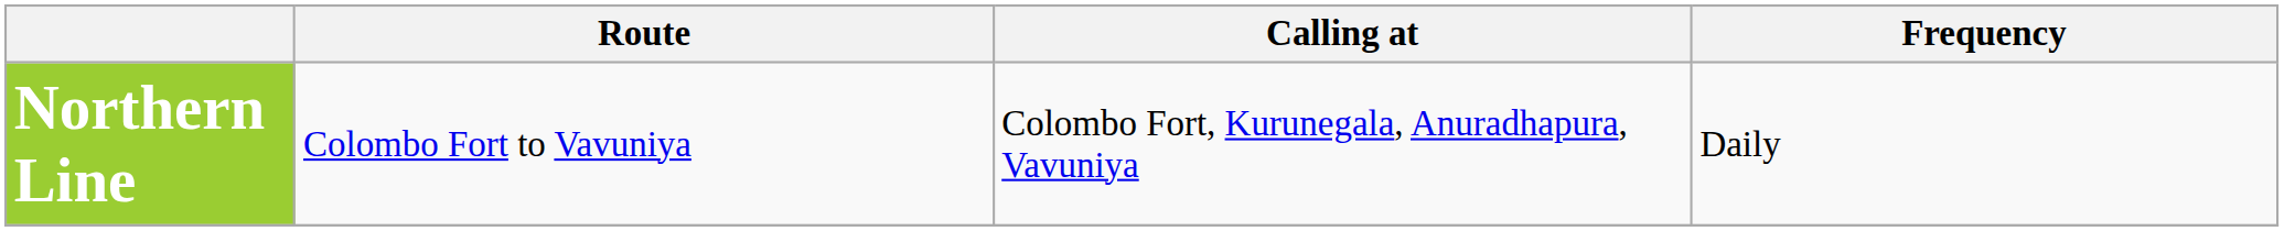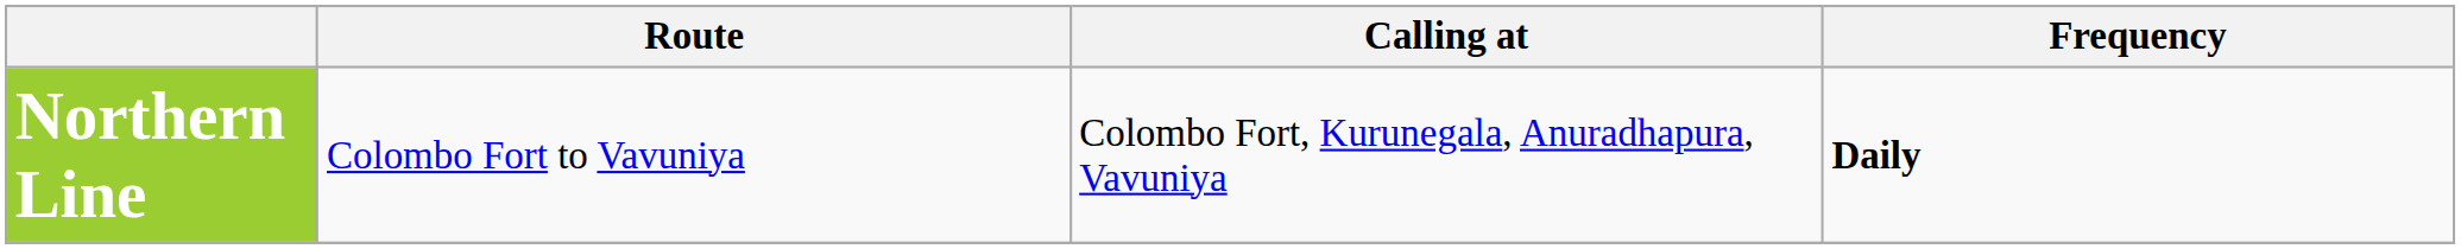Northern Line | Frequency: normal -> bold
